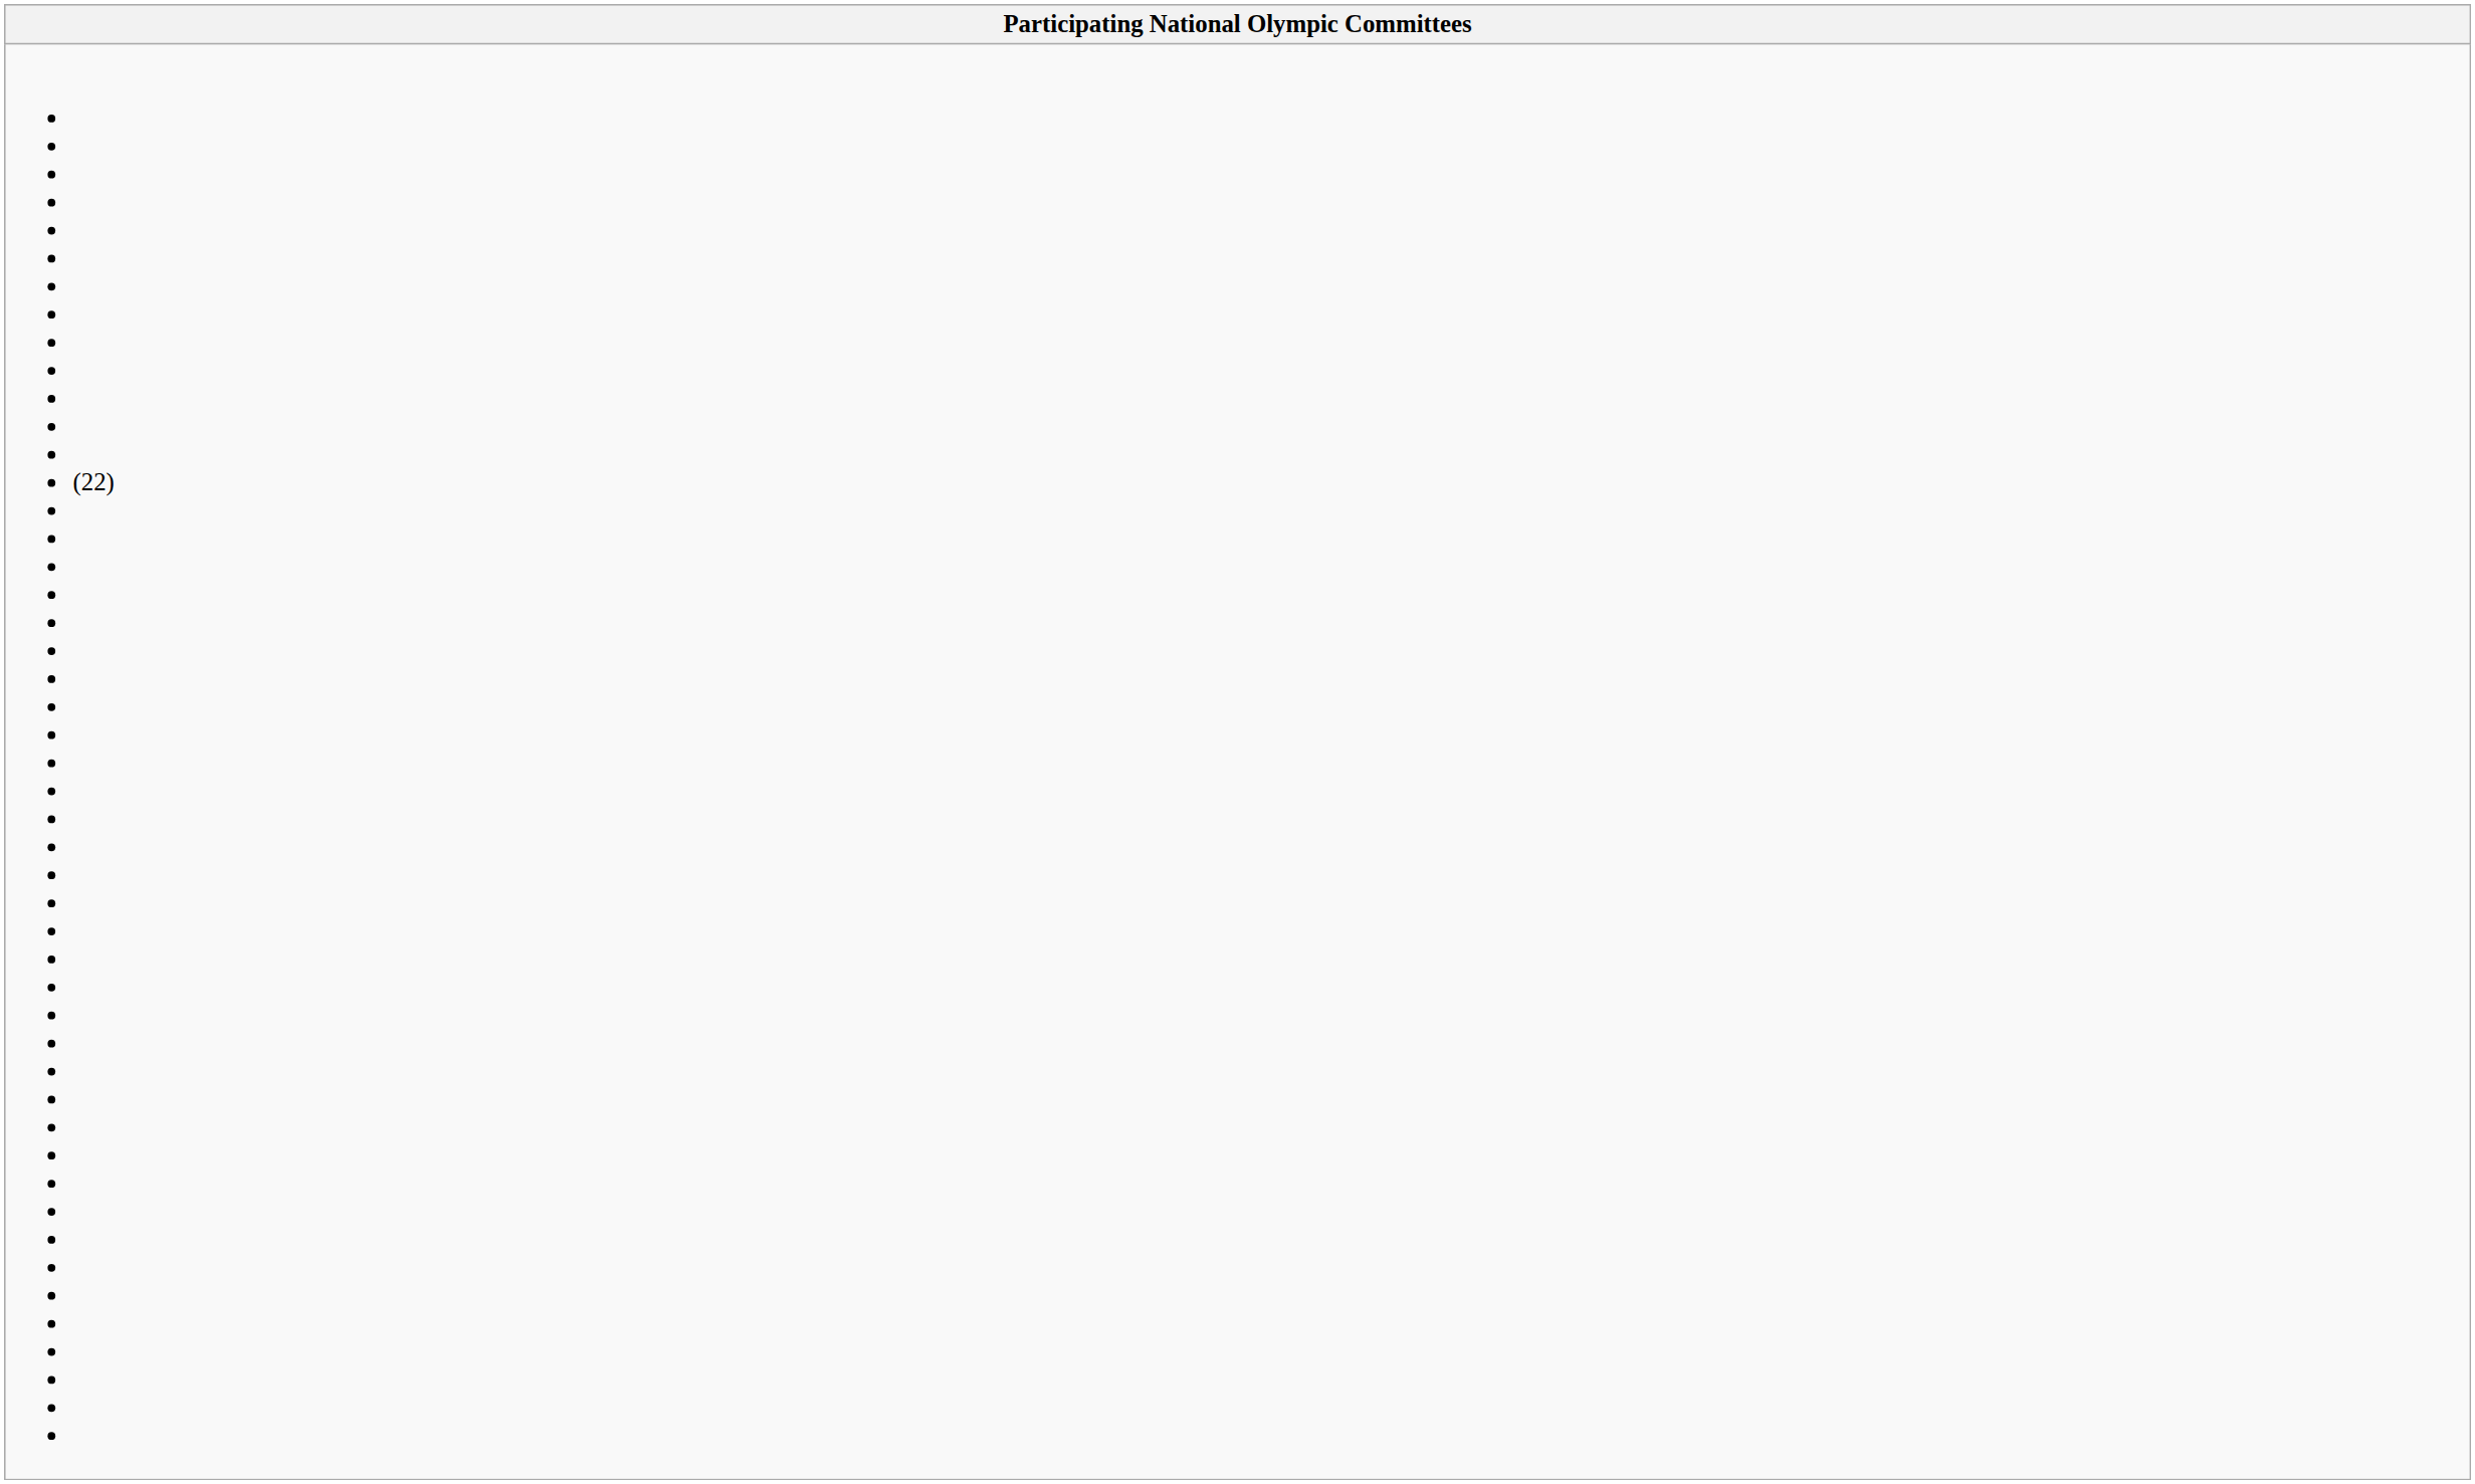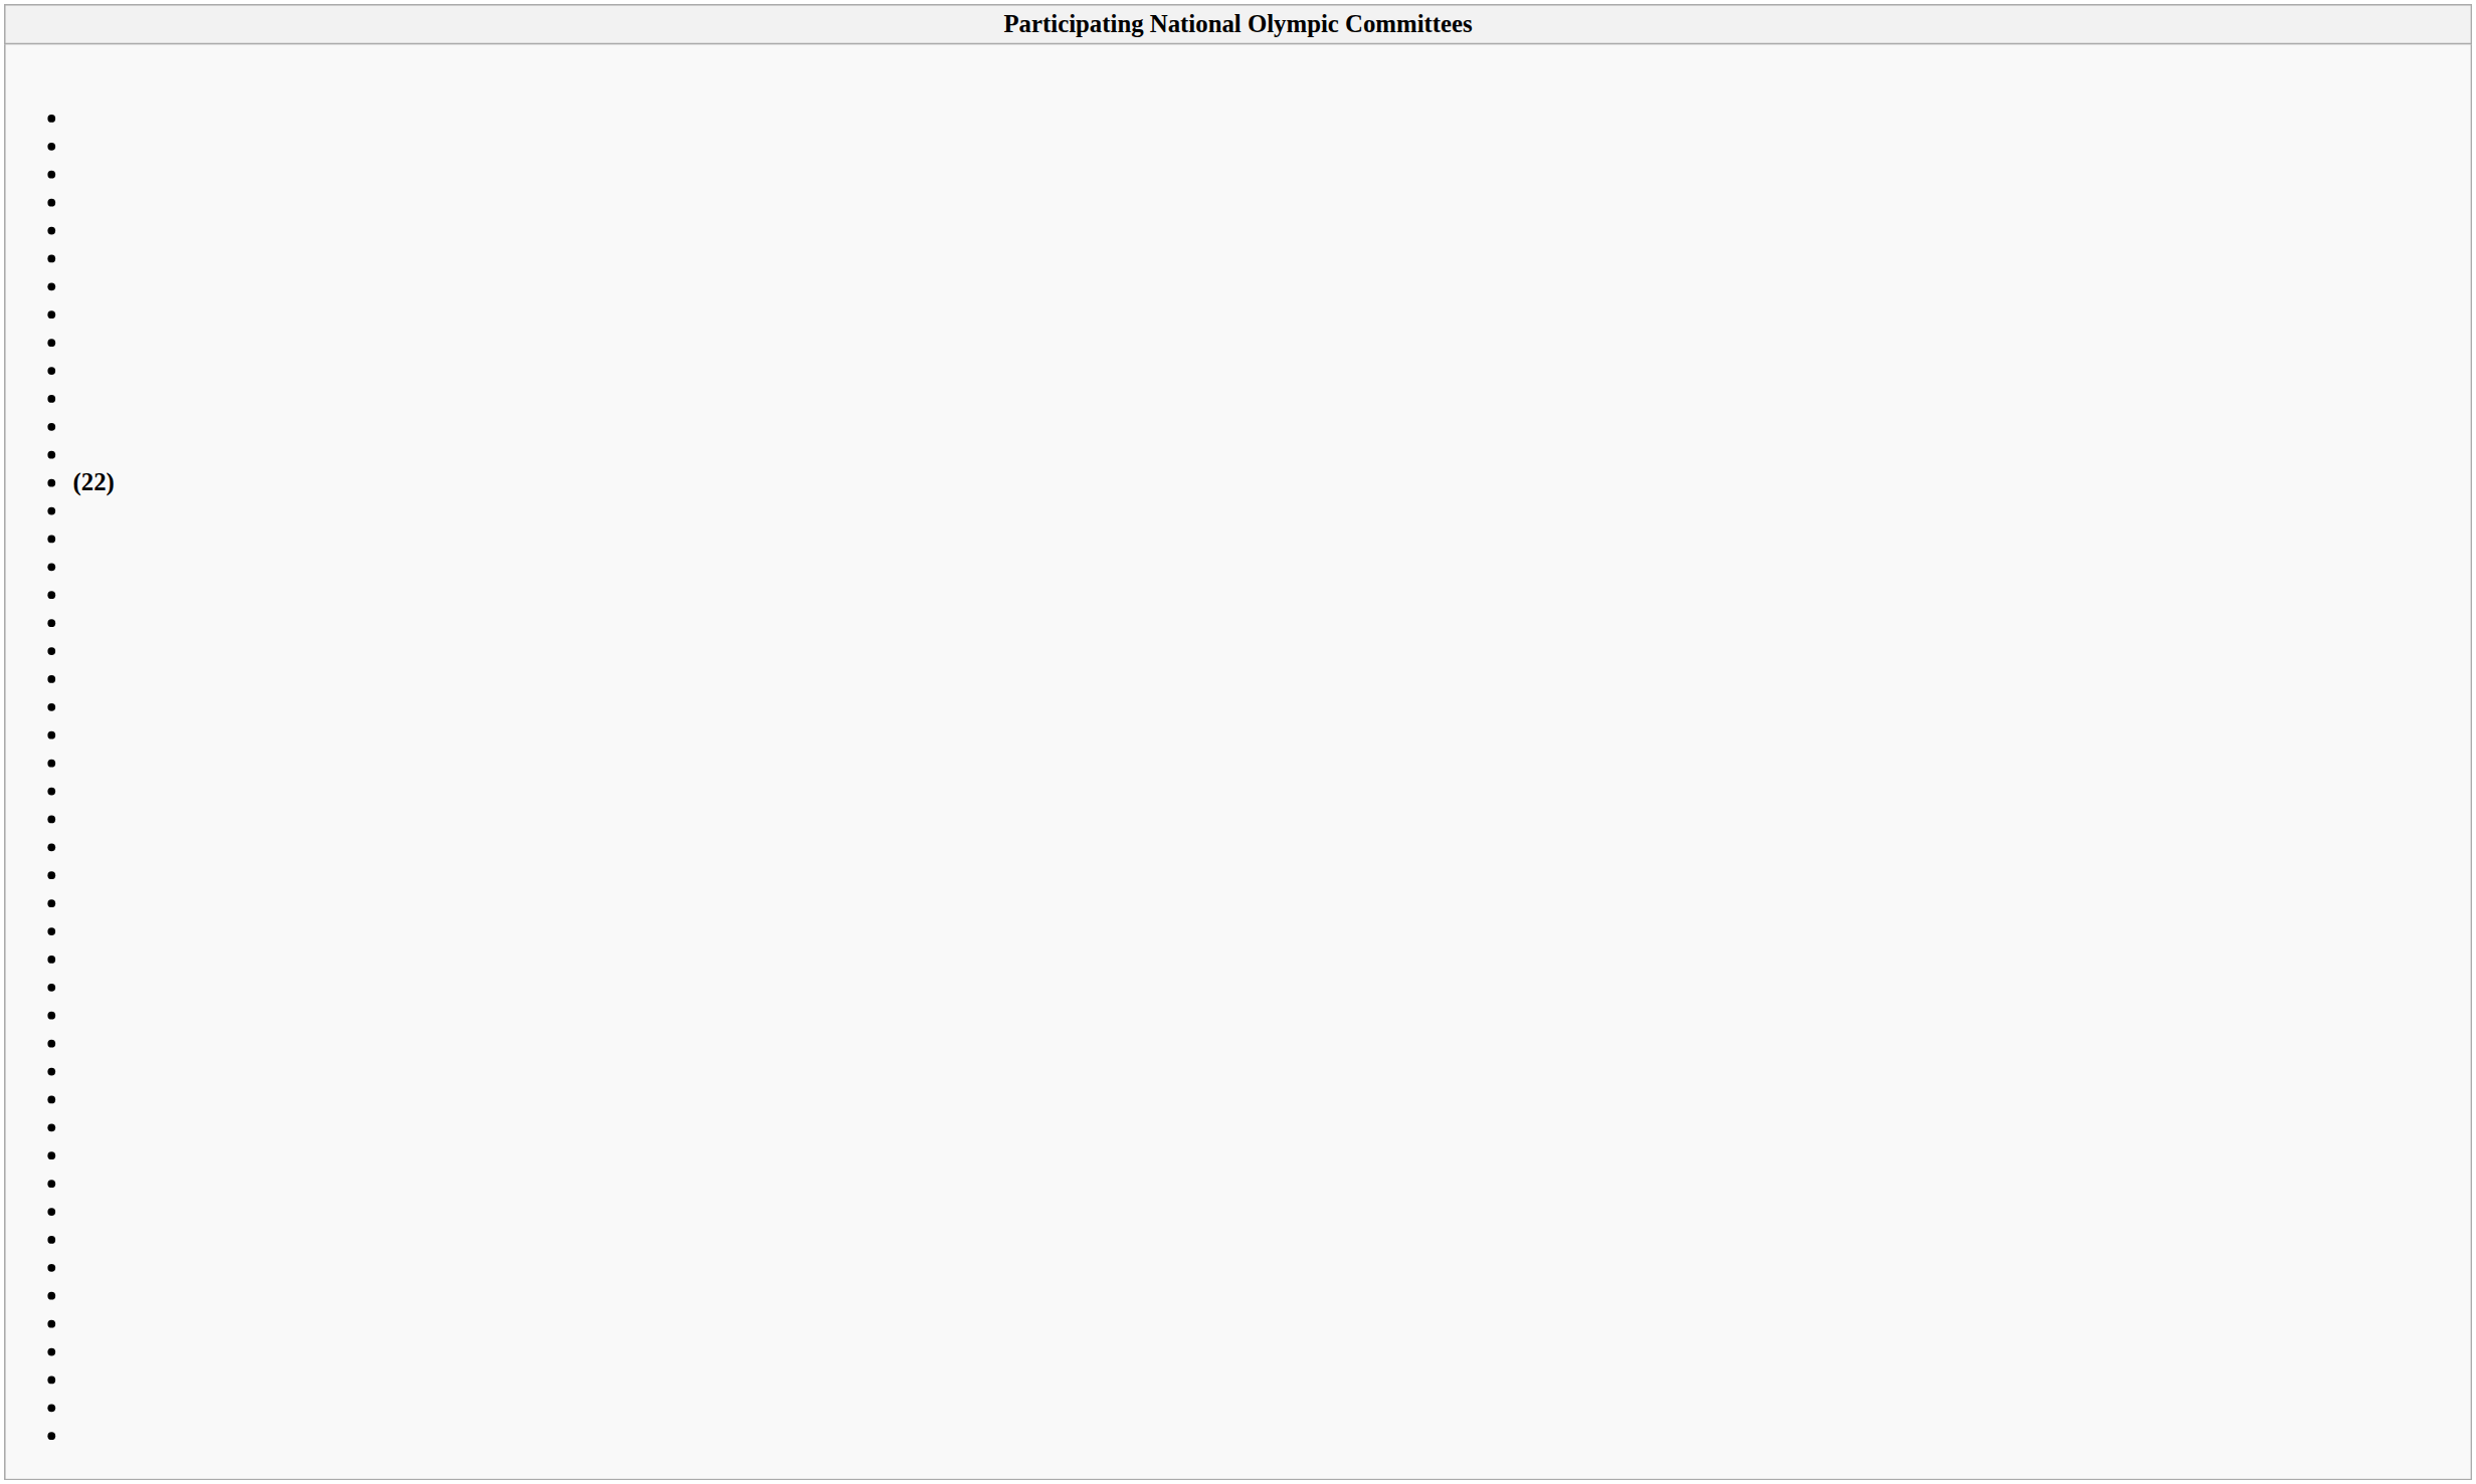row 2 | column 1: normal -> bold
